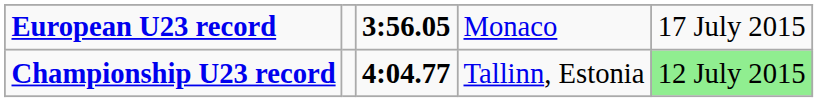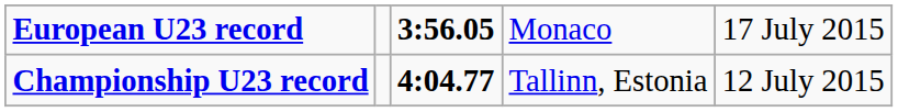Championship U23 record | column 5: lightgreen background -> no background
